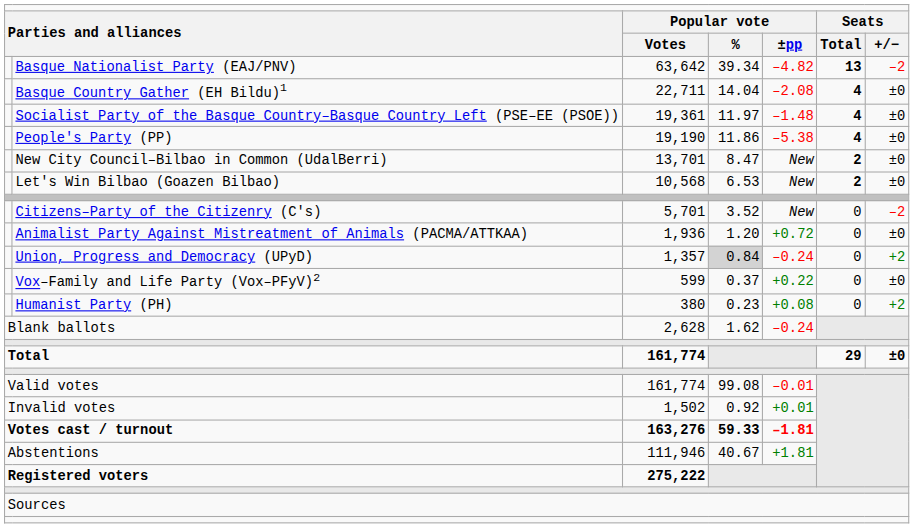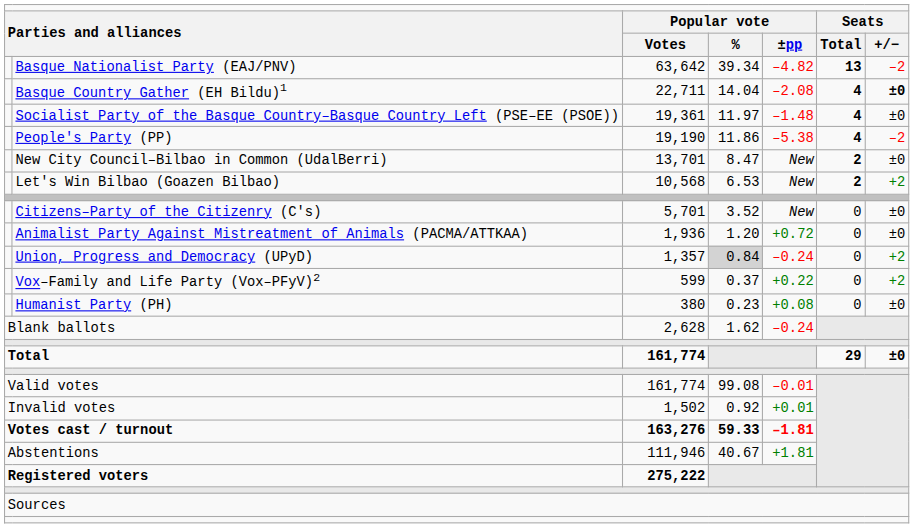Basque Country Gather (EH Bildu)1 | column 7: normal -> bold
People's Party (PP) | column 7: ±0 -> –2
Let's Win Bilbao (Goazen Bilbao) | column 7: ±0 -> +2
Citizens–Party of the Citizenry (C's) | column 7: –2 -> ±0
Vox–Family and Life Party (Vox–PFyV)2 | column 7: ±0 -> +2
Humanist Party (PH) | column 7: +2 -> ±0
